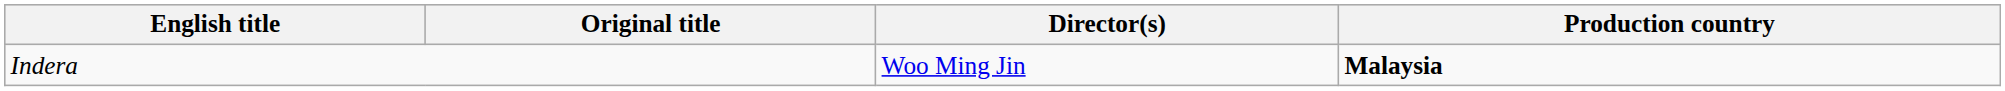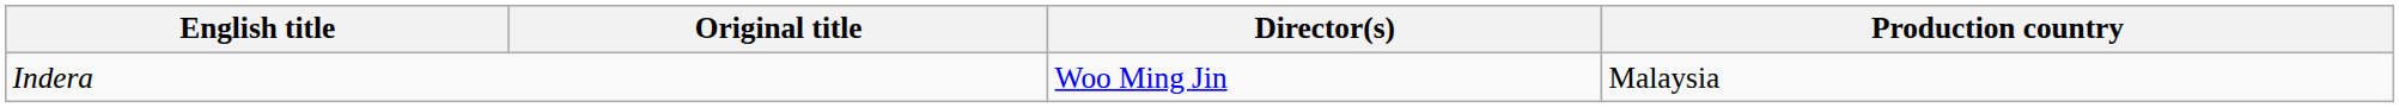Indera | Production country: bold -> normal
